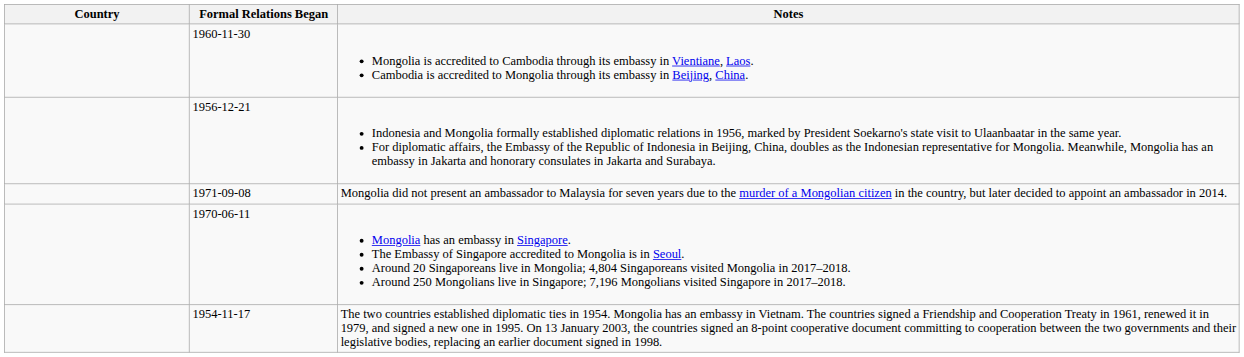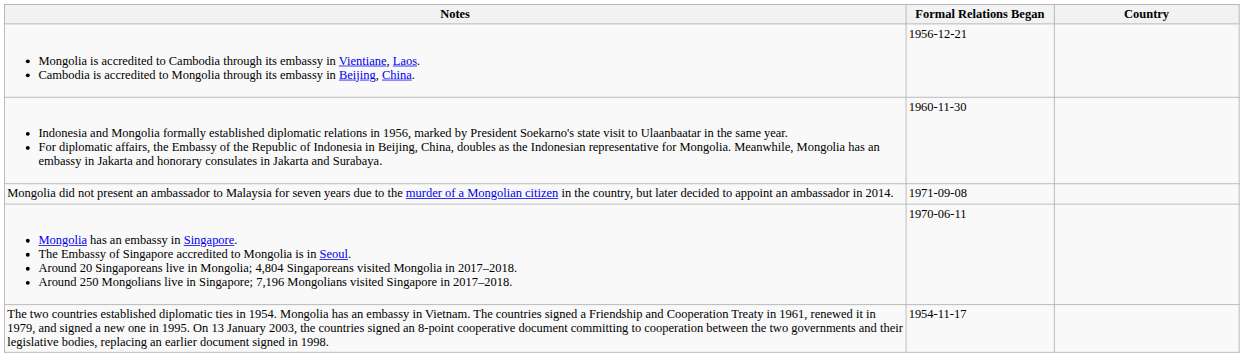columns swapped: Country <-> Notes
row 2 | Formal Relations Began: 1960-11-30 -> 1956-12-21
row 3 | Formal Relations Began: 1956-12-21 -> 1960-11-30
